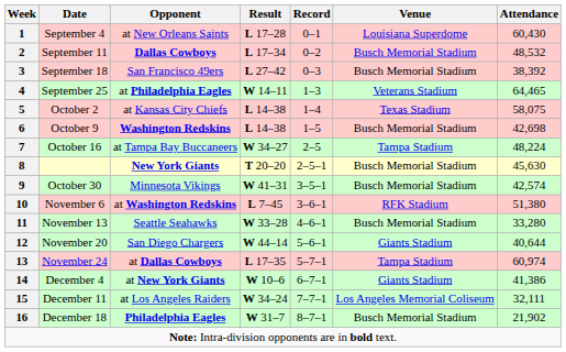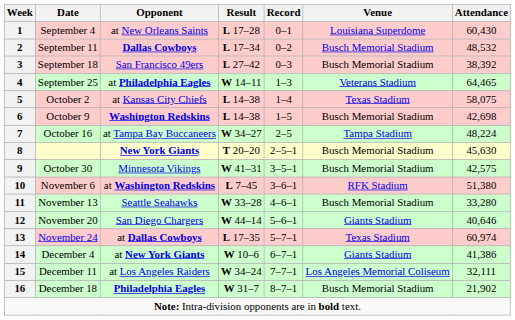9 | Attendance: 42,574 -> 42,575
12 | Attendance: 40,644 -> 40,646
13 | Venue: Tampa Stadium -> Texas Stadium
